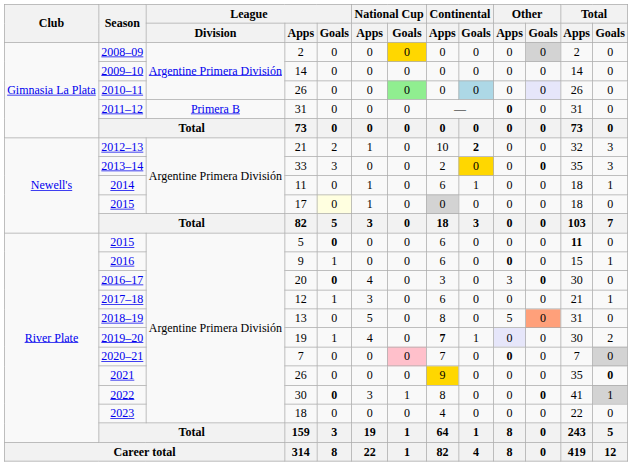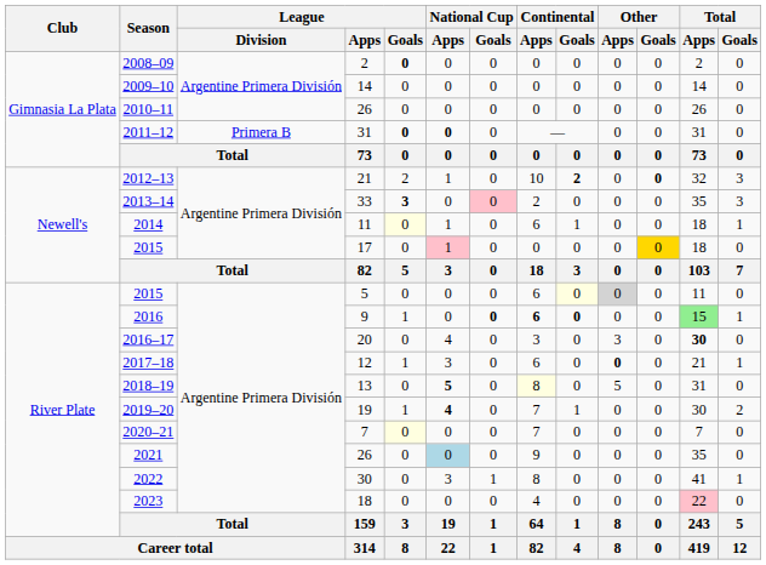2008–09 | League / Goals: normal -> bold
2008–09 | National Cup / Goals: gold background -> no background
2008–09 | Other / Goals: lightgrey background -> no background
2010–11 | National Cup / Goals: lightgreen background -> no background
2010–11 | Continental / Goals: lightblue background -> no background
2010–11 | Other / Goals: lavender background -> no background
2011–12 | League / Goals: normal -> bold
2011–12 | National Cup / Apps: normal -> bold
2011–12 | Other / Apps: bold -> normal
2012–13 | Other / Goals: normal -> bold
2013–14 | League / Goals: normal -> bold
2013–14 | National Cup / Goals: no background -> pink background
2013–14 | Continental / Goals: gold background -> no background
2013–14 | Other / Goals: bold -> normal
2014 | League / Goals: no background -> lightyellow background
2015 / 17 | League / Goals: lightyellow background -> no background
2015 / 17 | National Cup / Apps: no background -> pink background
2015 / 17 | Continental / Apps: lightgrey background -> no background
2015 / 17 | Other / Goals: no background -> gold background
2015 / 5 | League / Goals: bold -> normal
2015 / 5 | Continental / Goals: no background -> lightyellow background
2015 / 5 | Other / Apps: no background -> lightgrey background
2015 / 5 | Total / Apps: bold -> normal
2016 | National Cup / Goals: normal -> bold
2016 | Continental / Apps: normal -> bold
2016 | Continental / Goals: normal -> bold
2016 | Other / Apps: bold -> normal
2016 | Total / Apps: no background -> lightgreen background
2016–17 | League / Goals: bold -> normal
2016–17 | Other / Goals: bold -> normal
2016–17 | Total / Apps: normal -> bold
2017–18 | Other / Apps: normal -> bold
2018–19 | National Cup / Apps: normal -> bold
2018–19 | Continental / Apps: no background -> lightyellow background
2018–19 | Other / Goals: lightsalmon background -> no background
2019–20 | National Cup / Apps: normal -> bold
2019–20 | Continental / Apps: bold -> normal
2019–20 | Other / Apps: lavender background -> no background
2020–21 | League / Goals: no background -> lightyellow background
2020–21 | National Cup / Goals: pink background -> no background
2020–21 | Other / Apps: bold -> normal
2020–21 | Total / Goals: lightgrey background -> no background
2021 | National Cup / Apps: no background -> lightblue background
2021 | Continental / Apps: gold background -> no background
2021 | Total / Goals: bold -> normal
2022 | League / Goals: bold -> normal
2022 | Other / Goals: bold -> normal
2022 | Total / Goals: lightgrey background -> no background
2023 | Total / Apps: no background -> pink background
